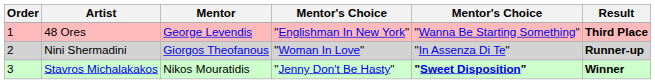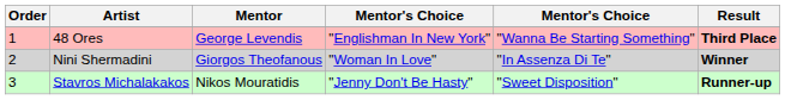Nini Shermadini | Result: Runner-up -> Winner
Stavros Michalakakos | column 5: bold -> normal
Stavros Michalakakos | Result: Winner -> Runner-up
